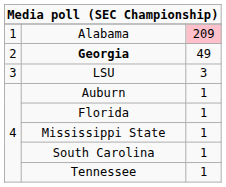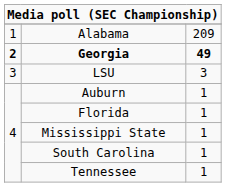Alabama | column 3: pink background -> no background
Georgia | column 1: normal -> bold
Georgia | column 3: normal -> bold
